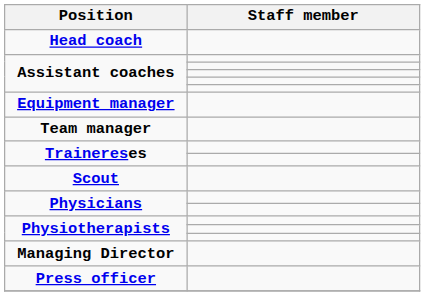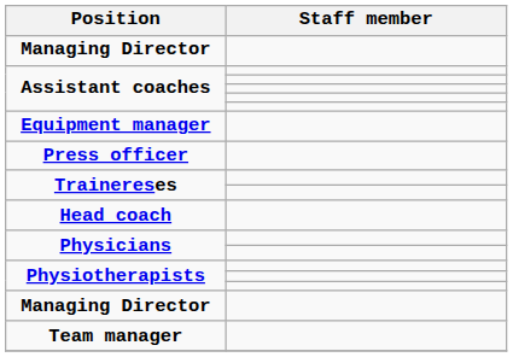row 2 | Position: Head coach -> Managing Director
row 9 | Position: Team manager -> Press officer
row 12 | Position: Scout -> Head coach
row 19 | Position: Press officer -> Team manager
